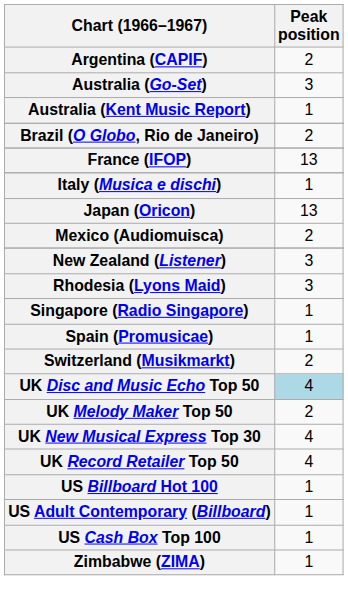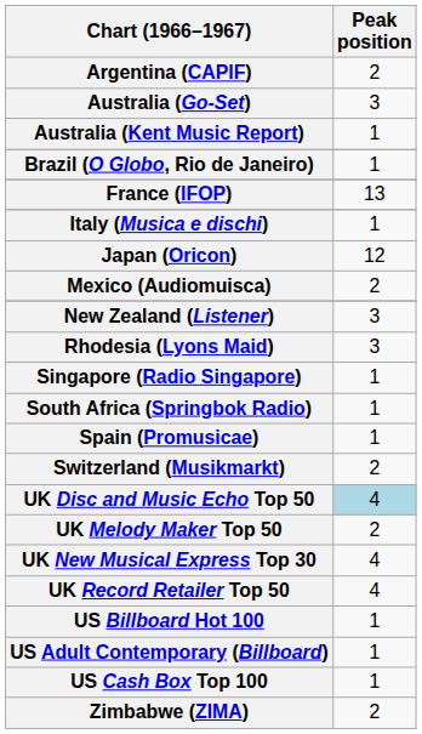Brazil (O Globo, Rio de Janeiro) | Peak position: 2 -> 1
Japan (Oricon) | Peak position: 13 -> 12
+ row: South Africa (Springbok Radio) | 1
Zimbabwe (ZIMA) | Peak position: 1 -> 2
